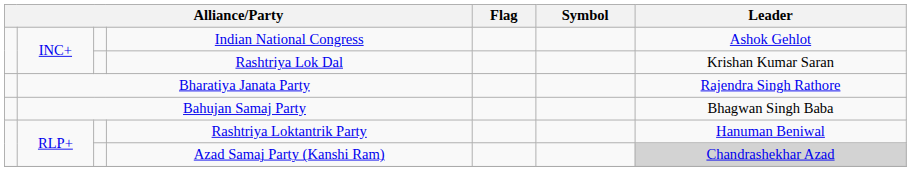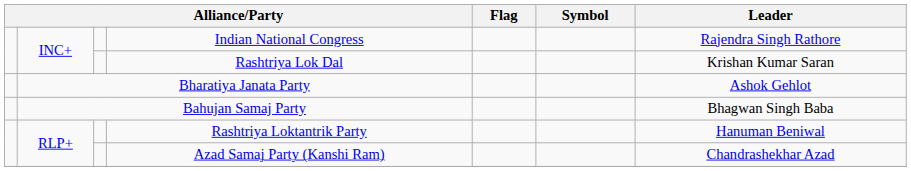Indian National Congress | Leader: Ashok Gehlot -> Rajendra Singh Rathore
Bharatiya Janata Party | Leader: Rajendra Singh Rathore -> Ashok Gehlot
Azad Samaj Party (Kanshi Ram) | Leader: lightgrey background -> no background
